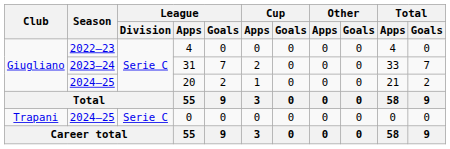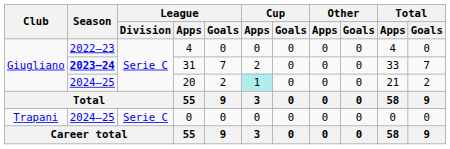31 | Season: normal -> bold
20 | Cup / Apps: no background -> paleturquoise background
